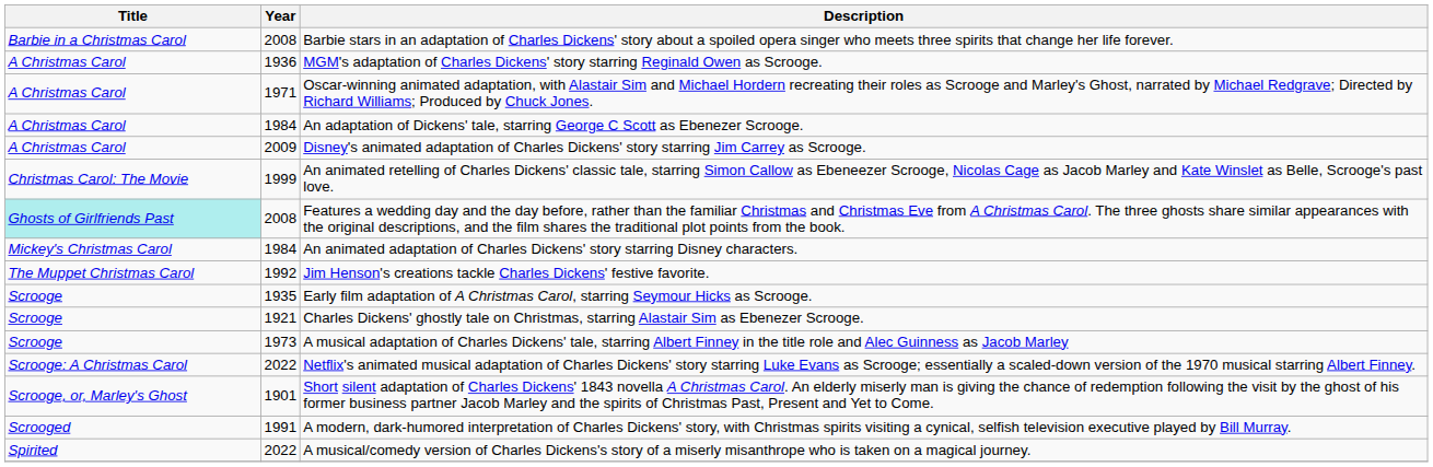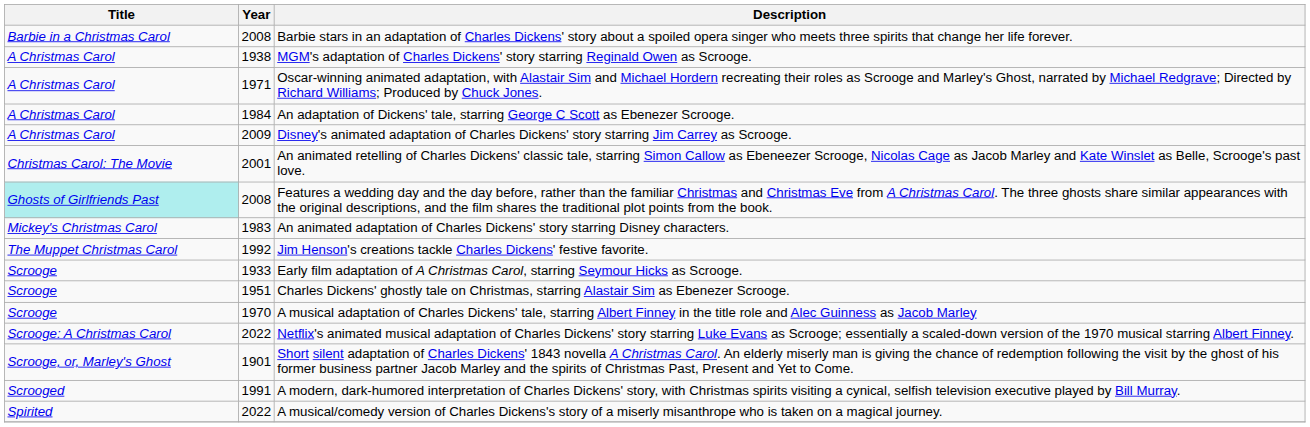row 3 | Year: 1936 -> 1938
row 7 | Year: 1999 -> 2001
row 9 | Year: 1984 -> 1983
row 11 | Year: 1935 -> 1933
row 12 | Year: 1921 -> 1951
row 13 | Year: 1973 -> 1970
